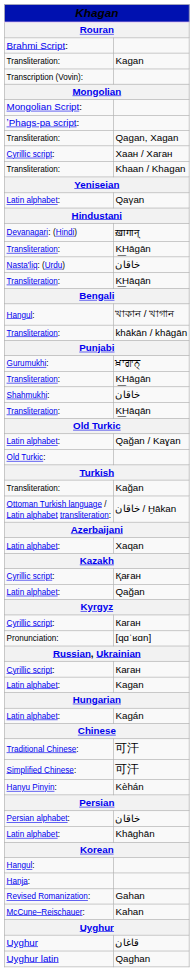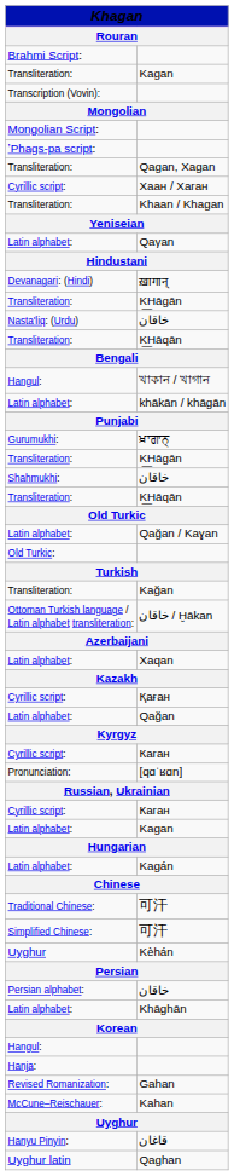row 21 | column 1: Transliteration: -> Latin alphabet:
row 49 | column 1: Hanyu Pinyin: -> Uyghur
row 59 | column 1: Uyghur -> Hanyu Pinyin:
